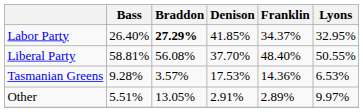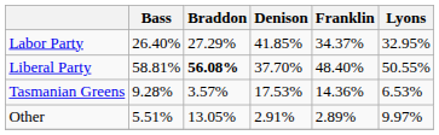Labor Party | Braddon: bold -> normal
Liberal Party | Braddon: normal -> bold
